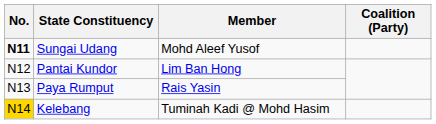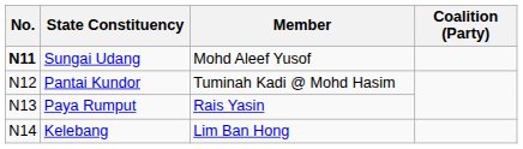Pantai Kundor | Member: Lim Ban Hong -> Tuminah Kadi @ Mohd Hasim
Kelebang | No.: gold background -> no background
Kelebang | Member: Tuminah Kadi @ Mohd Hasim -> Lim Ban Hong
